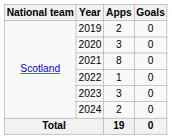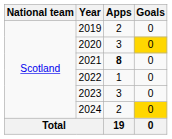2020 | Goals: no background -> gold background
2021 | Apps: normal -> bold
2024 | Goals: no background -> gold background
